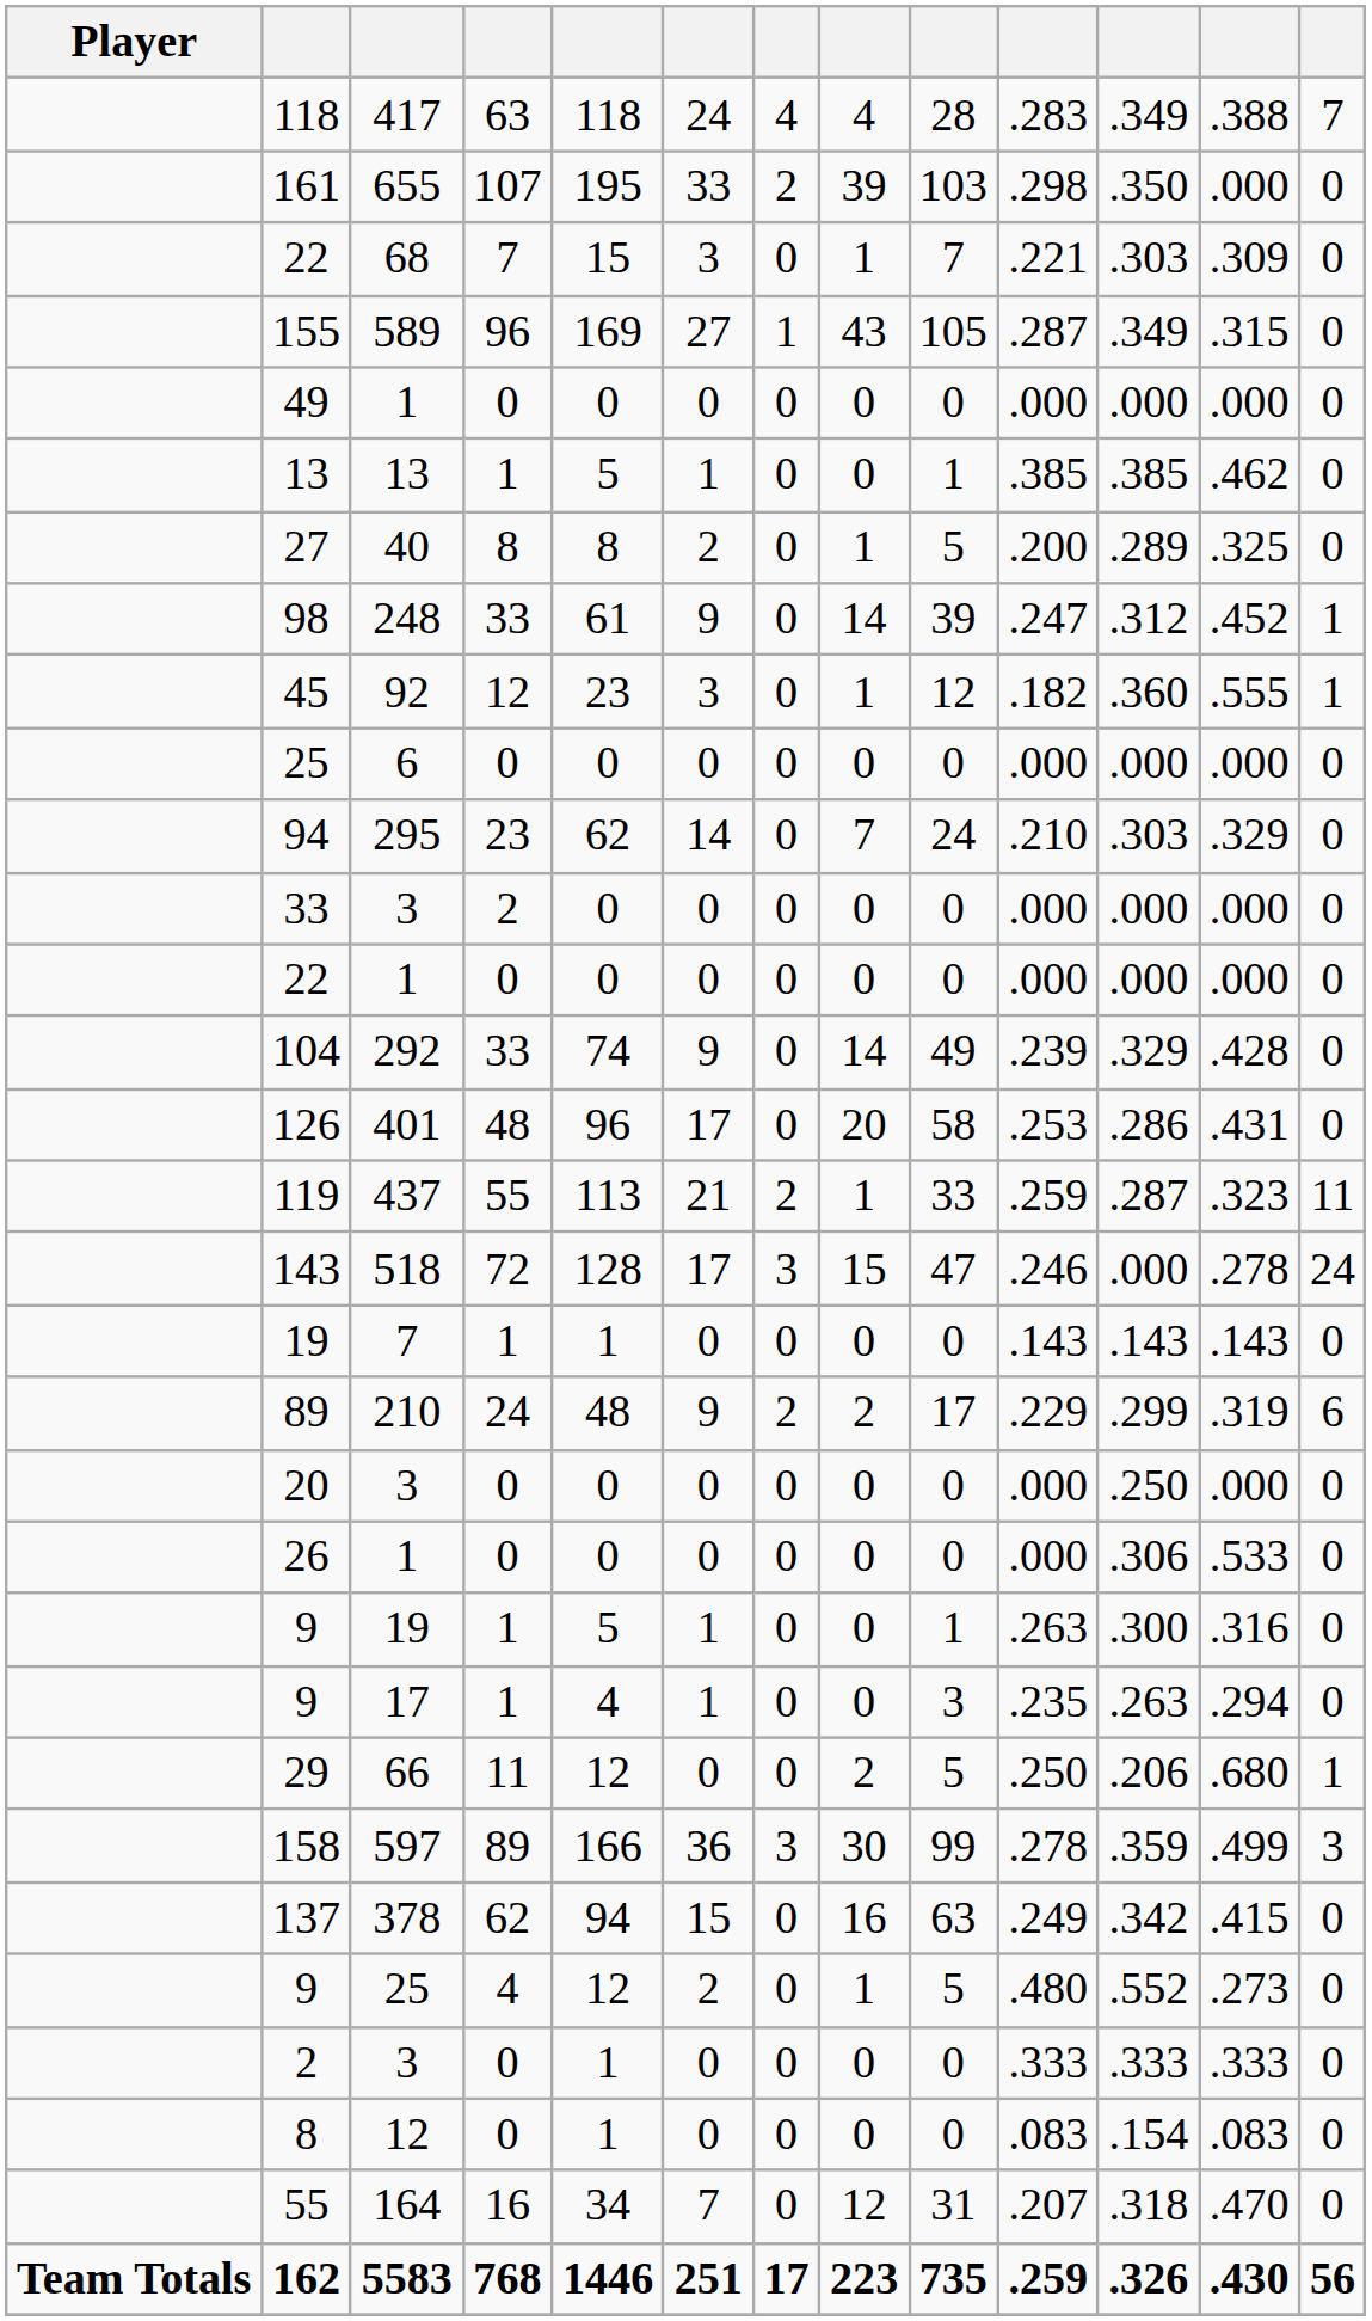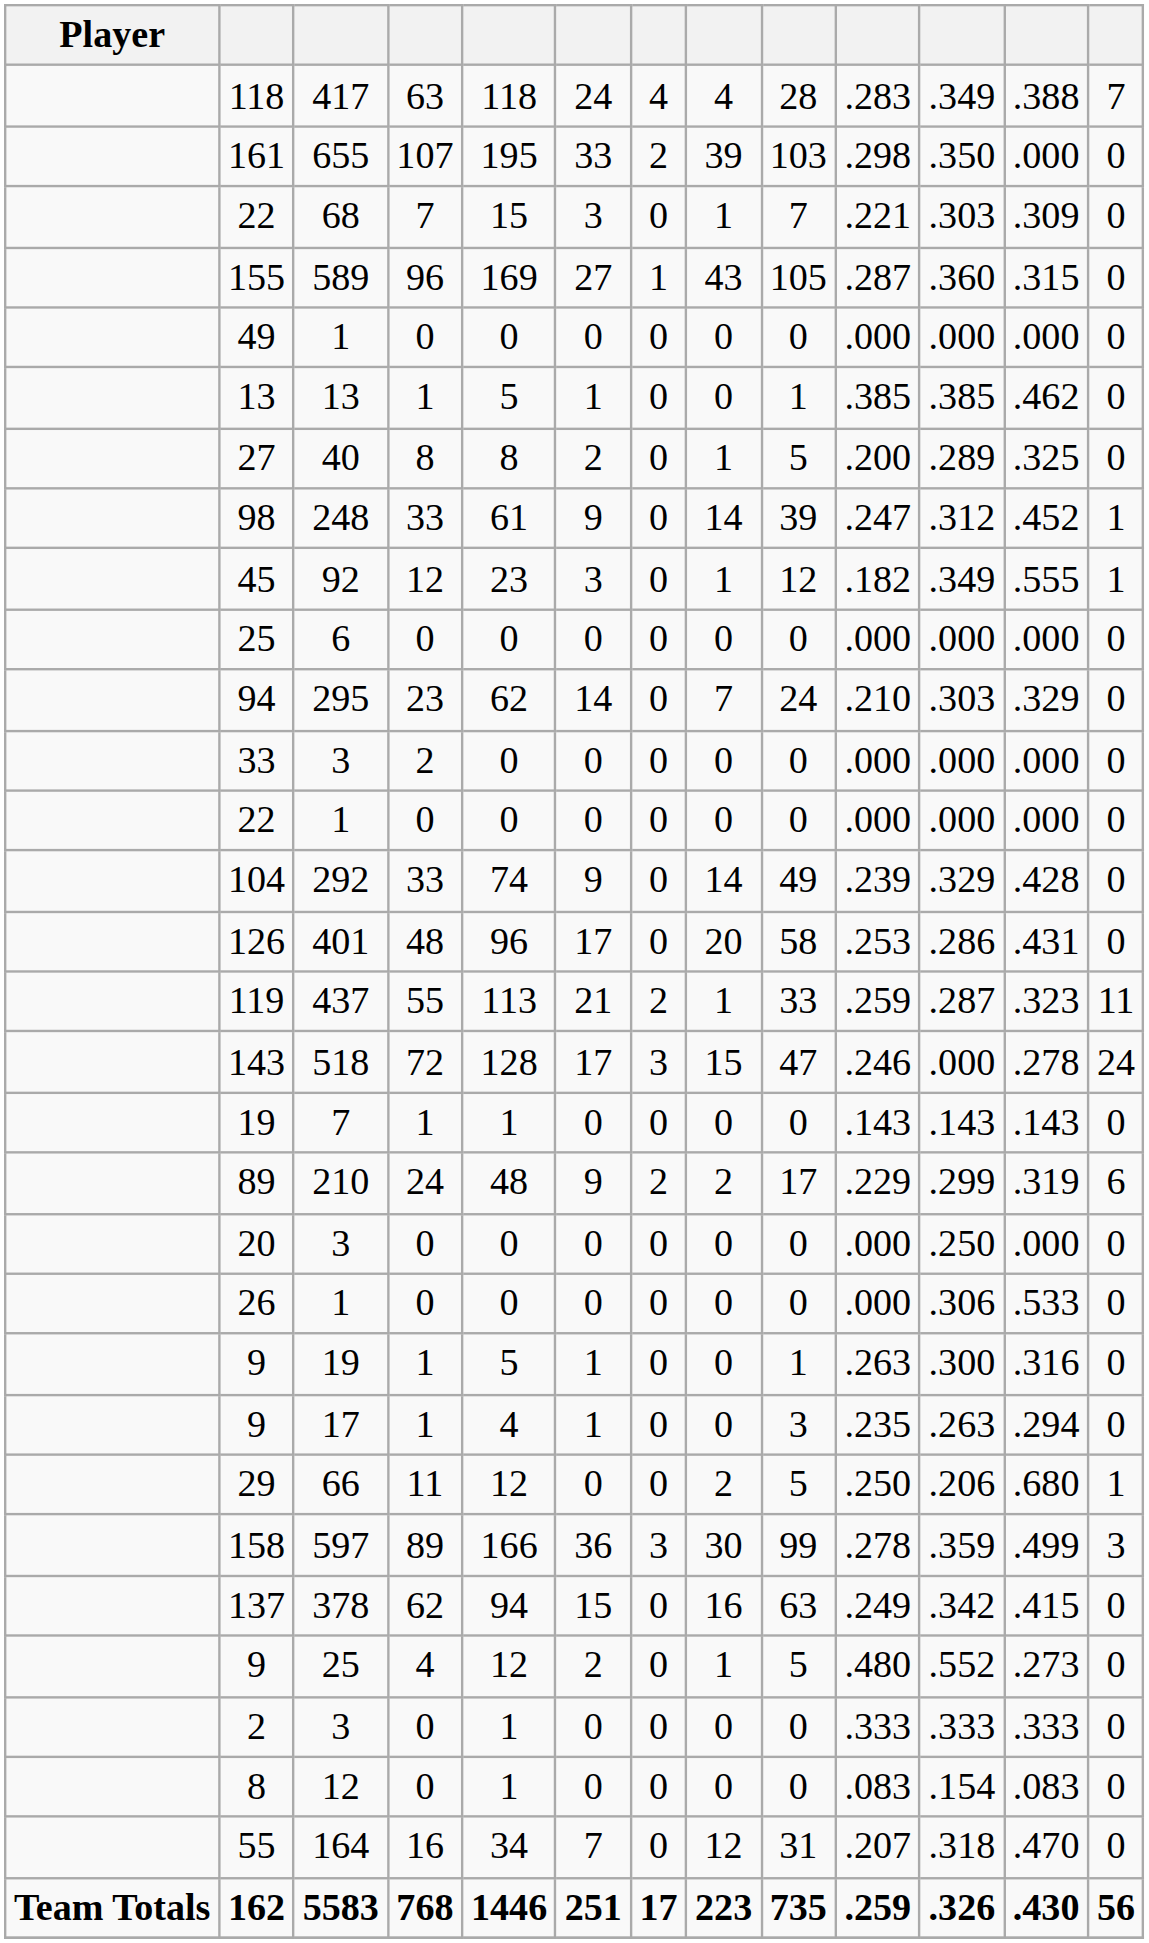155 | column 11: .349 -> .360
45 | column 11: .360 -> .349
